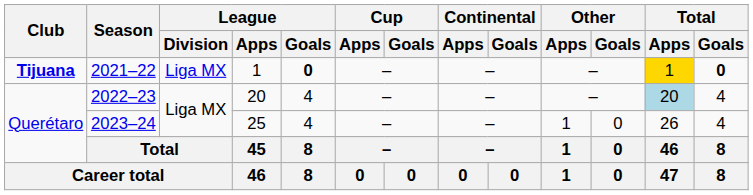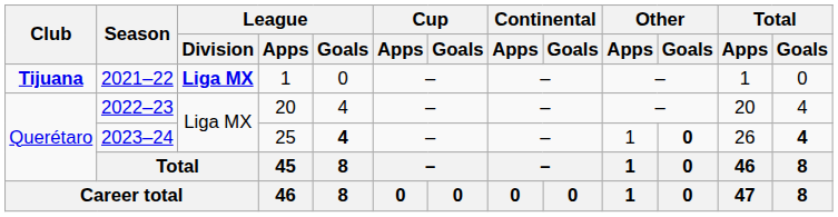2021–22 | League / Division: normal -> bold
2021–22 | League / Goals: bold -> normal
2021–22 | Total / Apps: gold background -> no background
2021–22 | Total / Goals: bold -> normal
2022–23 | Total / Apps: lightblue background -> no background
2023–24 | League / Goals: normal -> bold
2023–24 | Other / Goals: normal -> bold
2023–24 | Total / Goals: normal -> bold
